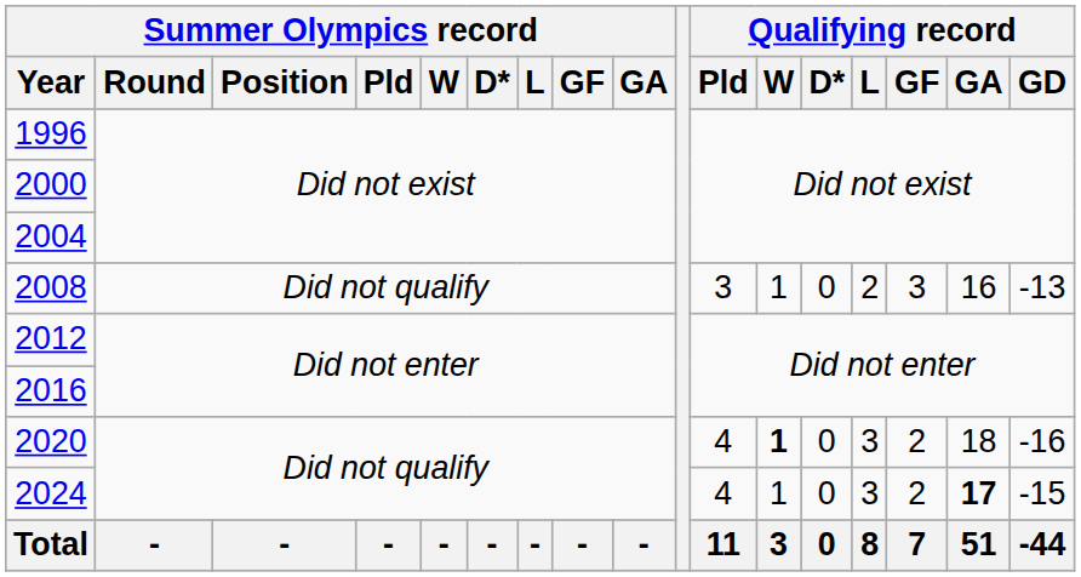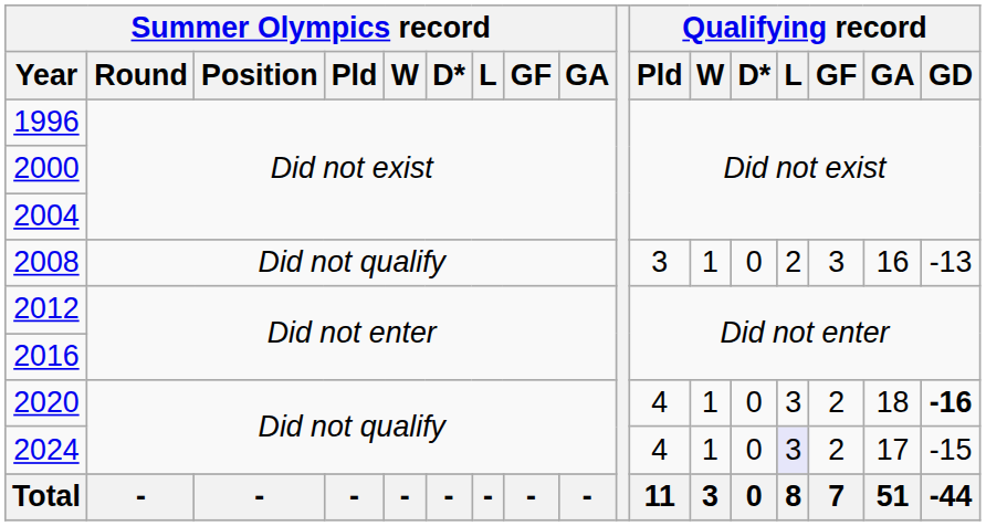2020 | Qualifying record / W: bold -> normal
2020 | Qualifying record / GD: normal -> bold
2024 | Qualifying record / L: no background -> lavender background
2024 | Qualifying record / GA: bold -> normal
